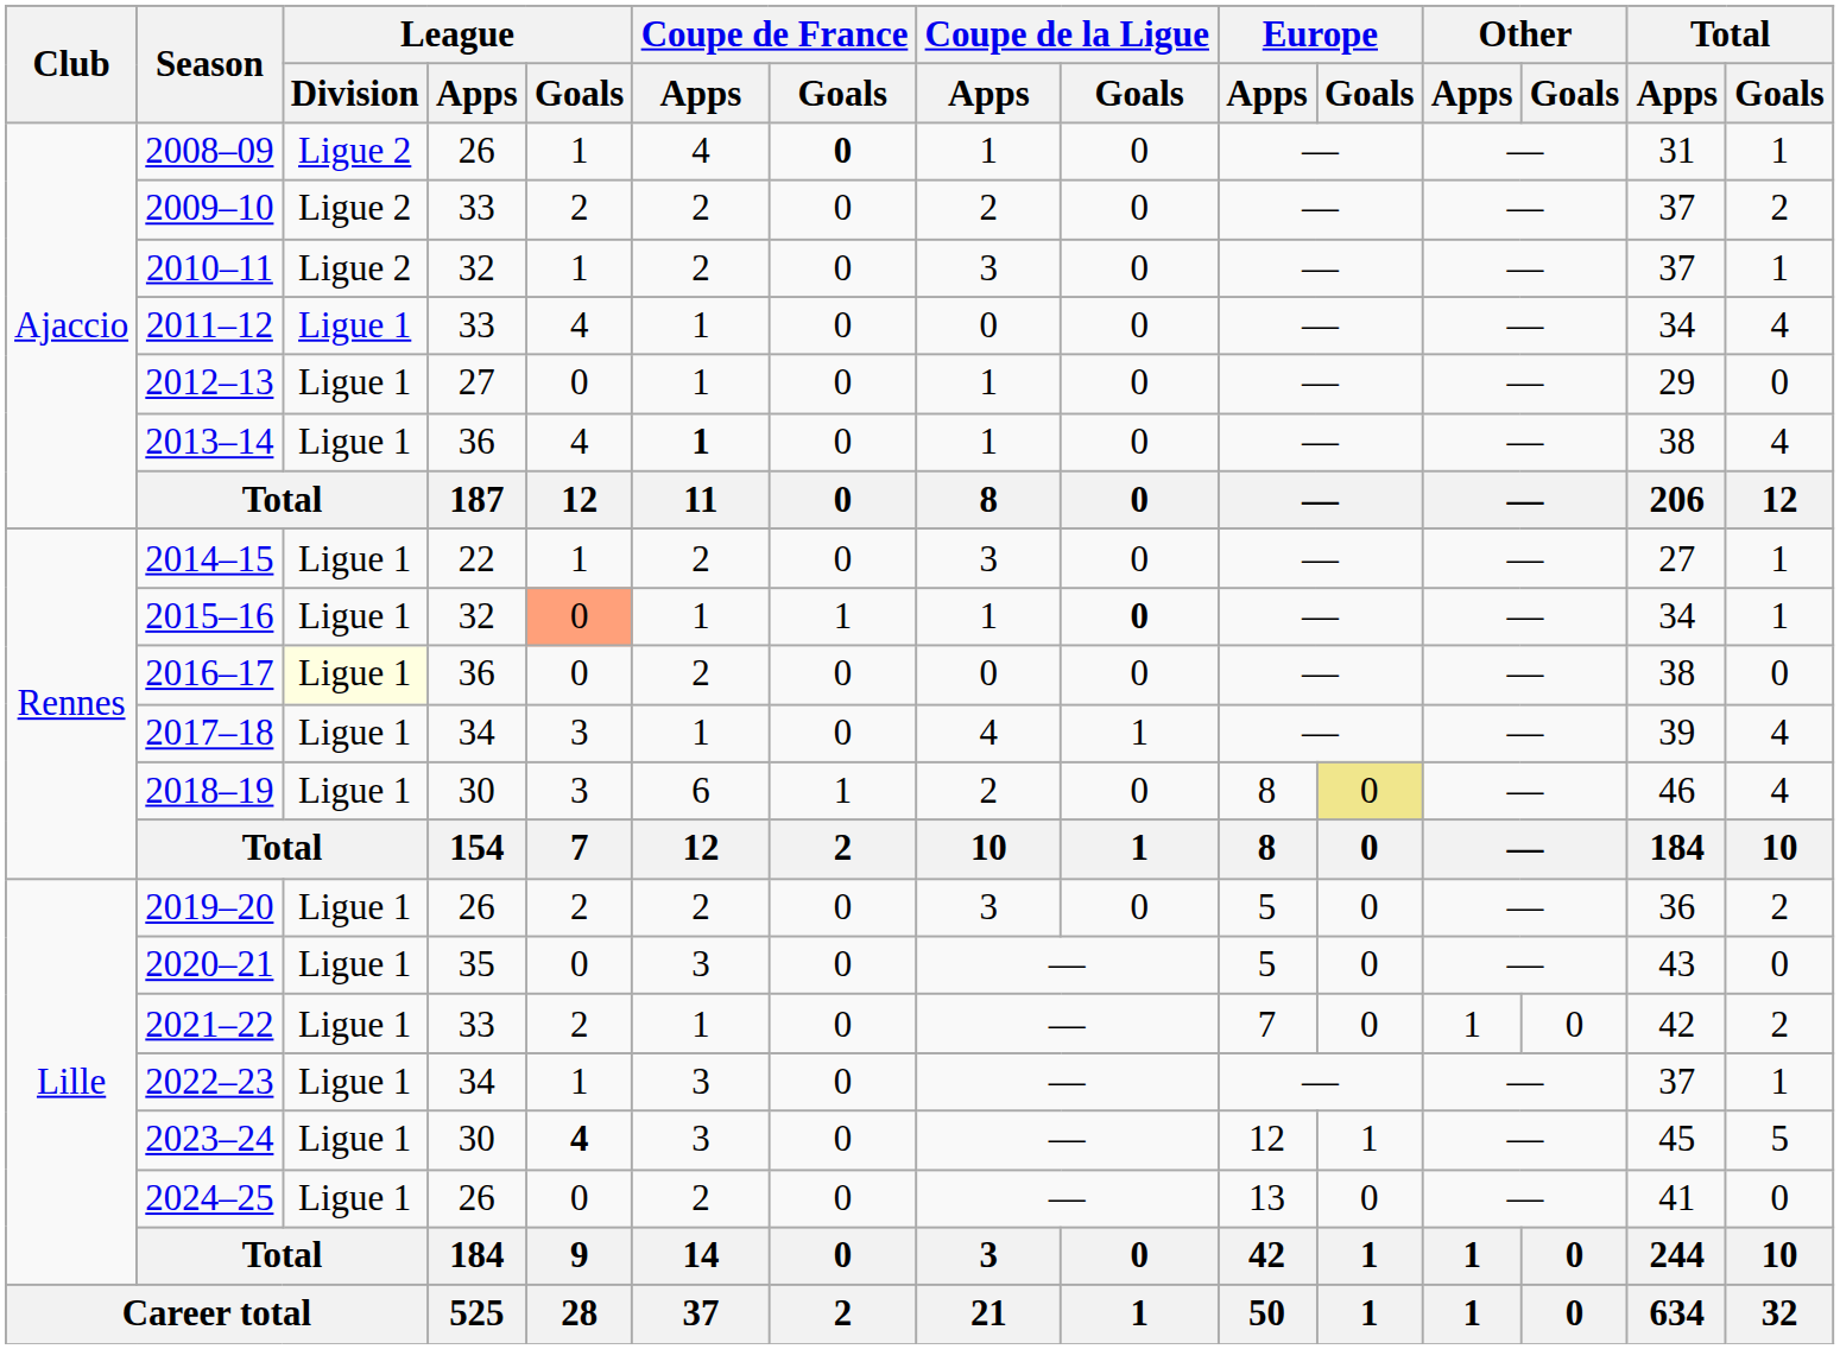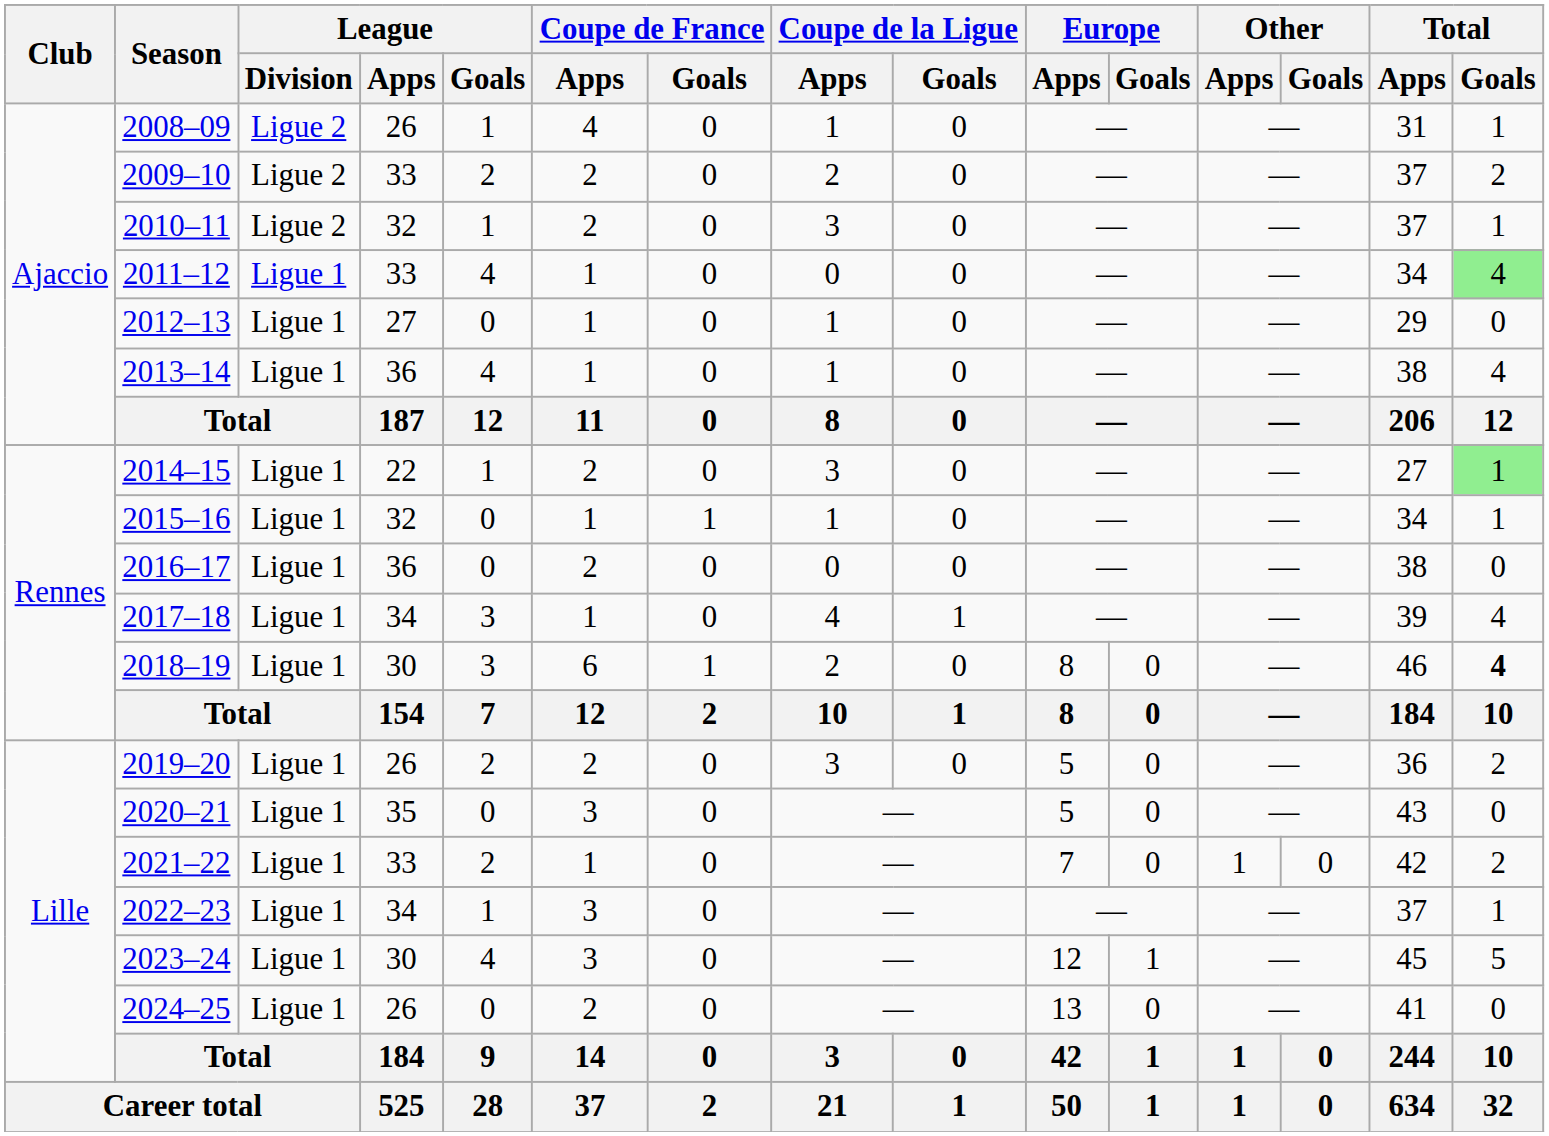2008–09 | Coupe de France / Goals: bold -> normal
2011–12 | Total / Goals: no background -> lightgreen background
2013–14 | Coupe de France / Apps: bold -> normal
2014–15 | Total / Goals: no background -> lightgreen background
2015–16 | League / Goals: lightsalmon background -> no background
2015–16 | Coupe de la Ligue / Goals: bold -> normal
2016–17 | League / Division: lightyellow background -> no background
2018–19 | Europe / Goals: khaki background -> no background
2018–19 | Total / Goals: normal -> bold
2023–24 | League / Goals: bold -> normal
